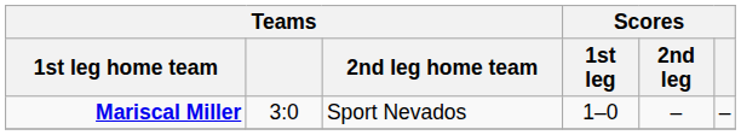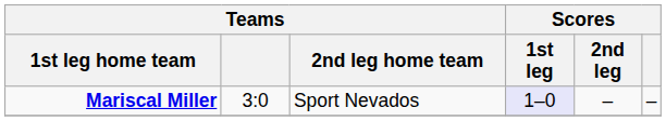Mariscal Miller | Scores / 1st leg: no background -> lavender background
